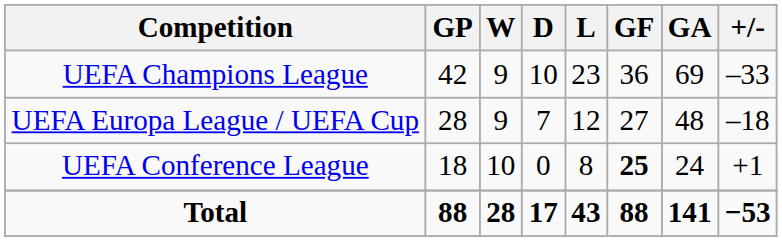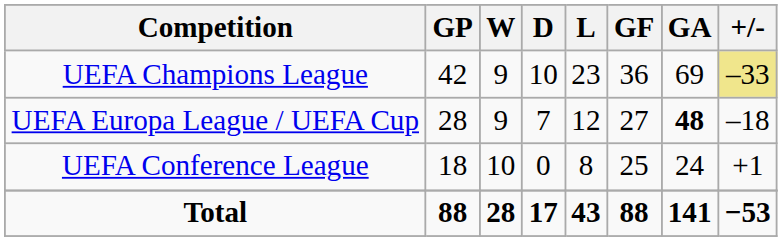UEFA Champions League | +/-: no background -> khaki background
UEFA Europa League / UEFA Cup | GA: normal -> bold
UEFA Conference League | GF: bold -> normal
